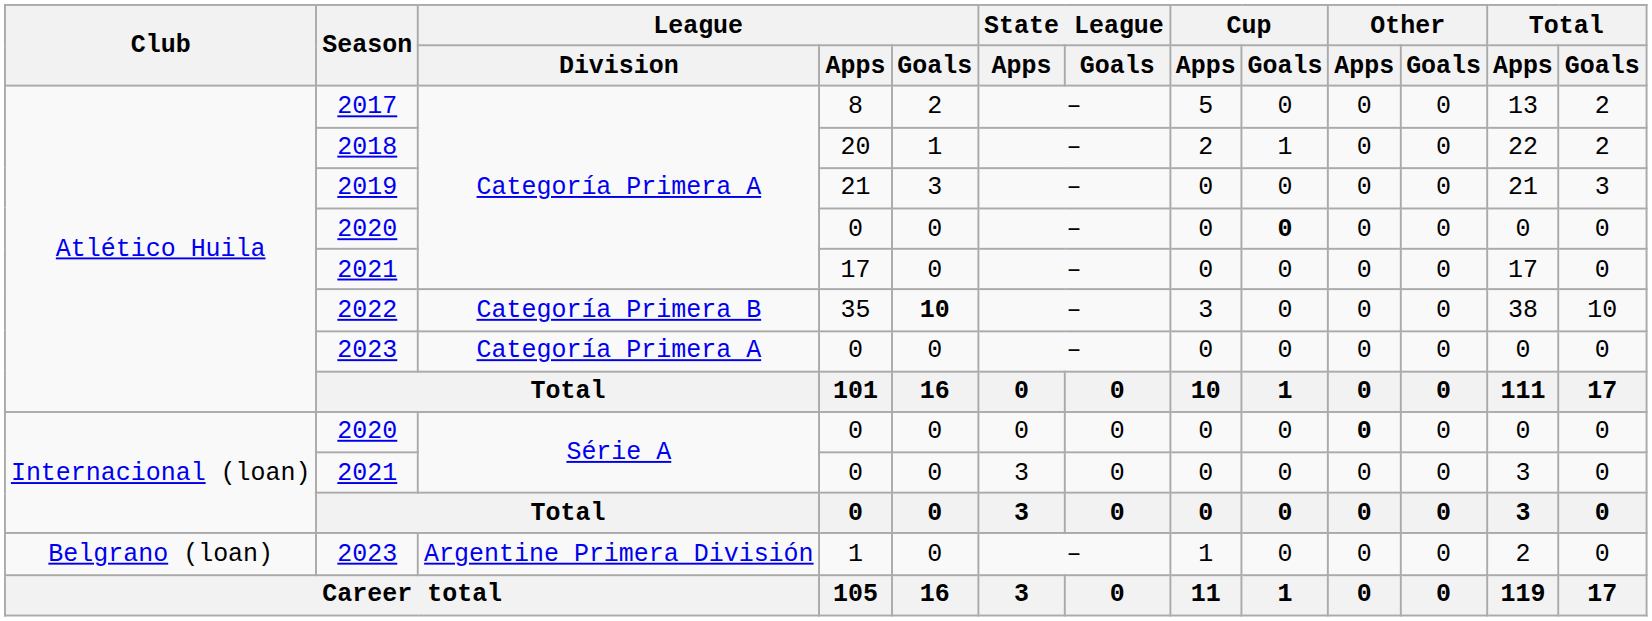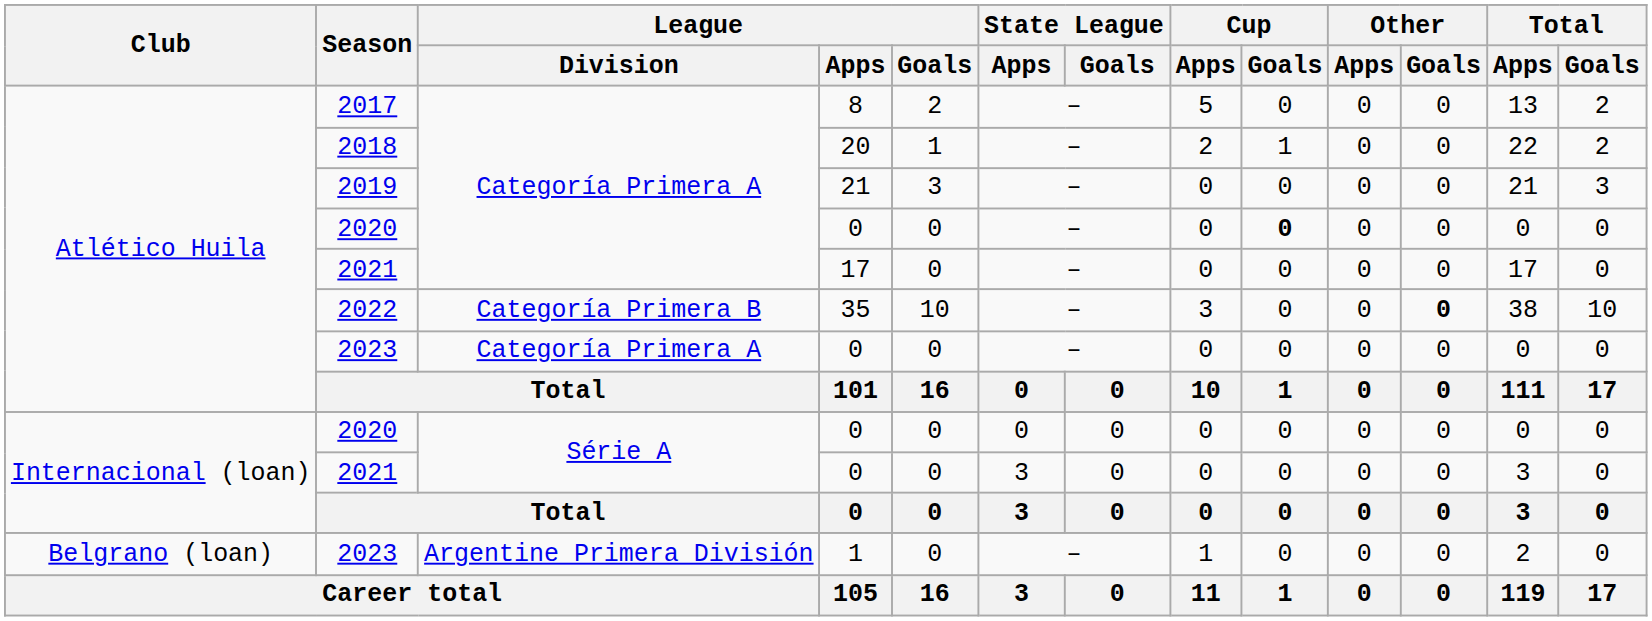2022 | League / Goals: bold -> normal
2022 | Other / Goals: normal -> bold
2020 / Série A | Other / Apps: bold -> normal
